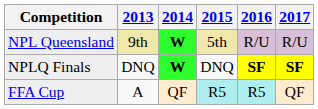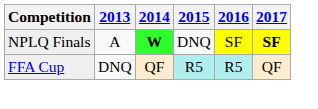- row: NPL Queensland | 9th | W | 5th | R/U | R/U
NPLQ Finals | 2013: DNQ -> A
NPLQ Finals | 2016: bold -> normal
FFA Cup | 2013: A -> DNQ
